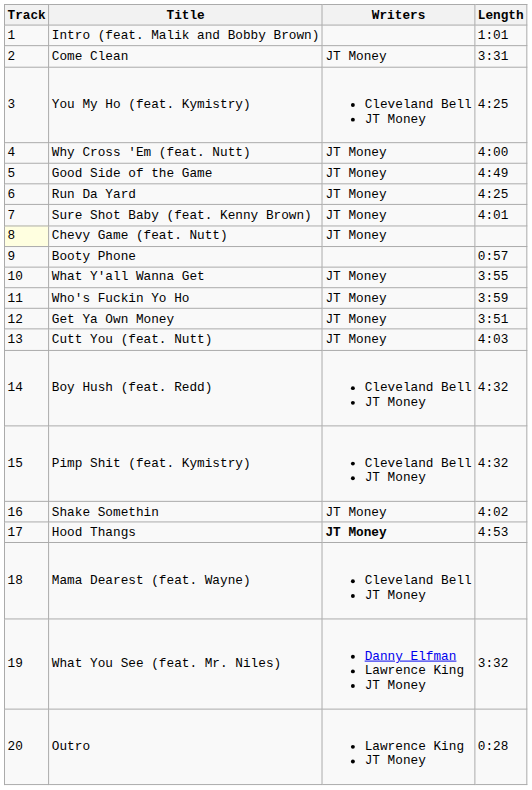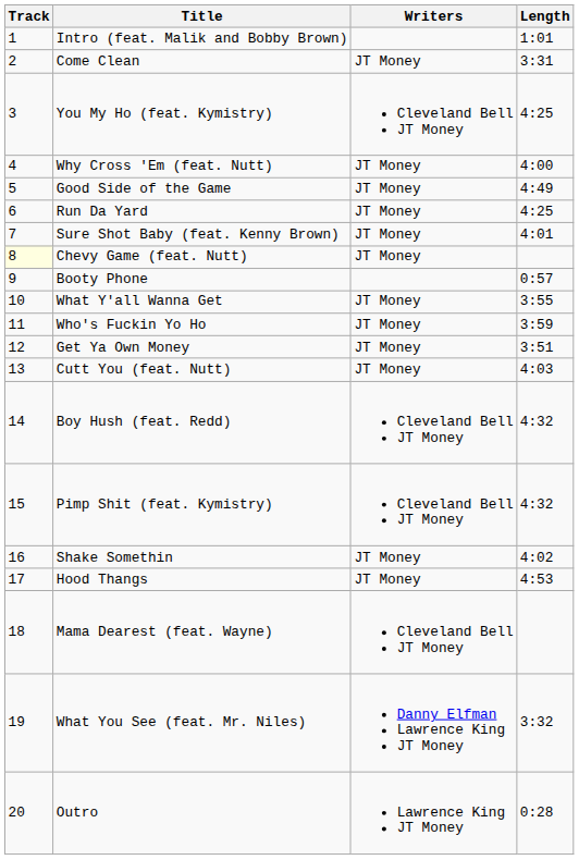Hood Thangs | Writers: bold -> normal
